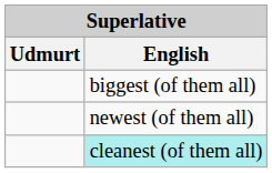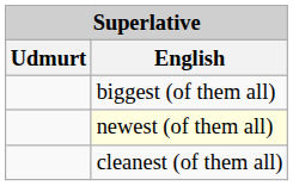row 4 | English: no background -> lightyellow background
row 5 | English: paleturquoise background -> no background
